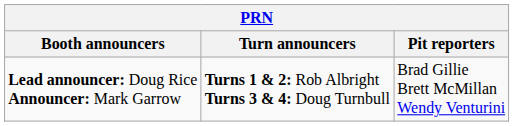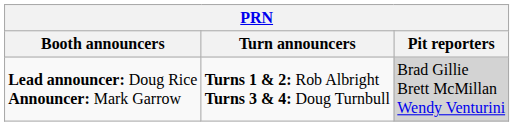Lead announcer: Doug Rice Announcer: Mark Garrow | Pit reporters: no background -> lightgrey background
